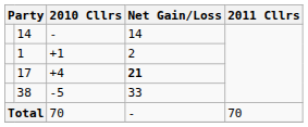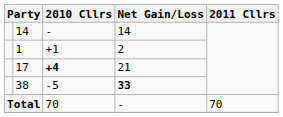17 | 2010 Cllrs: normal -> bold
17 | Net Gain/Loss: bold -> normal
38 | Net Gain/Loss: normal -> bold
